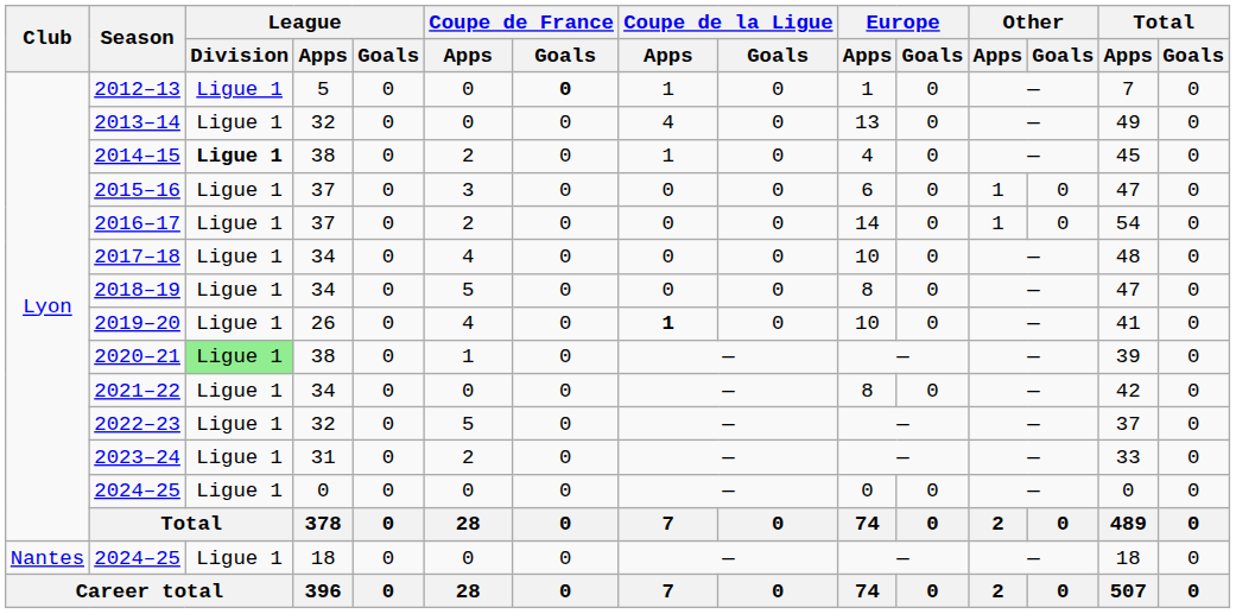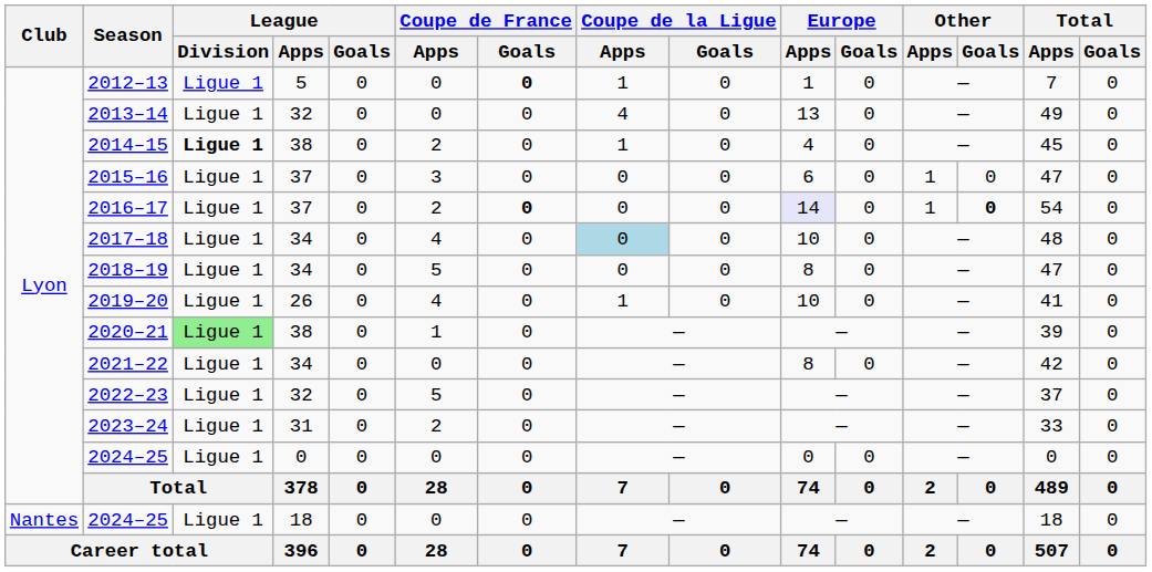2016–17 | Coupe de France / Goals: normal -> bold
2016–17 | Europe / Apps: no background -> lavender background
2016–17 | Other / Goals: normal -> bold
2017–18 | Coupe de la Ligue / Apps: no background -> lightblue background
2019–20 | Coupe de la Ligue / Apps: bold -> normal
